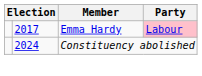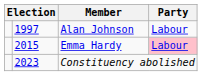+ row: 1997 | Alan Johnson | Labour
Emma Hardy | column 2: 2017 -> 2015
Constituency abolished | column 2: 2024 -> 2023
